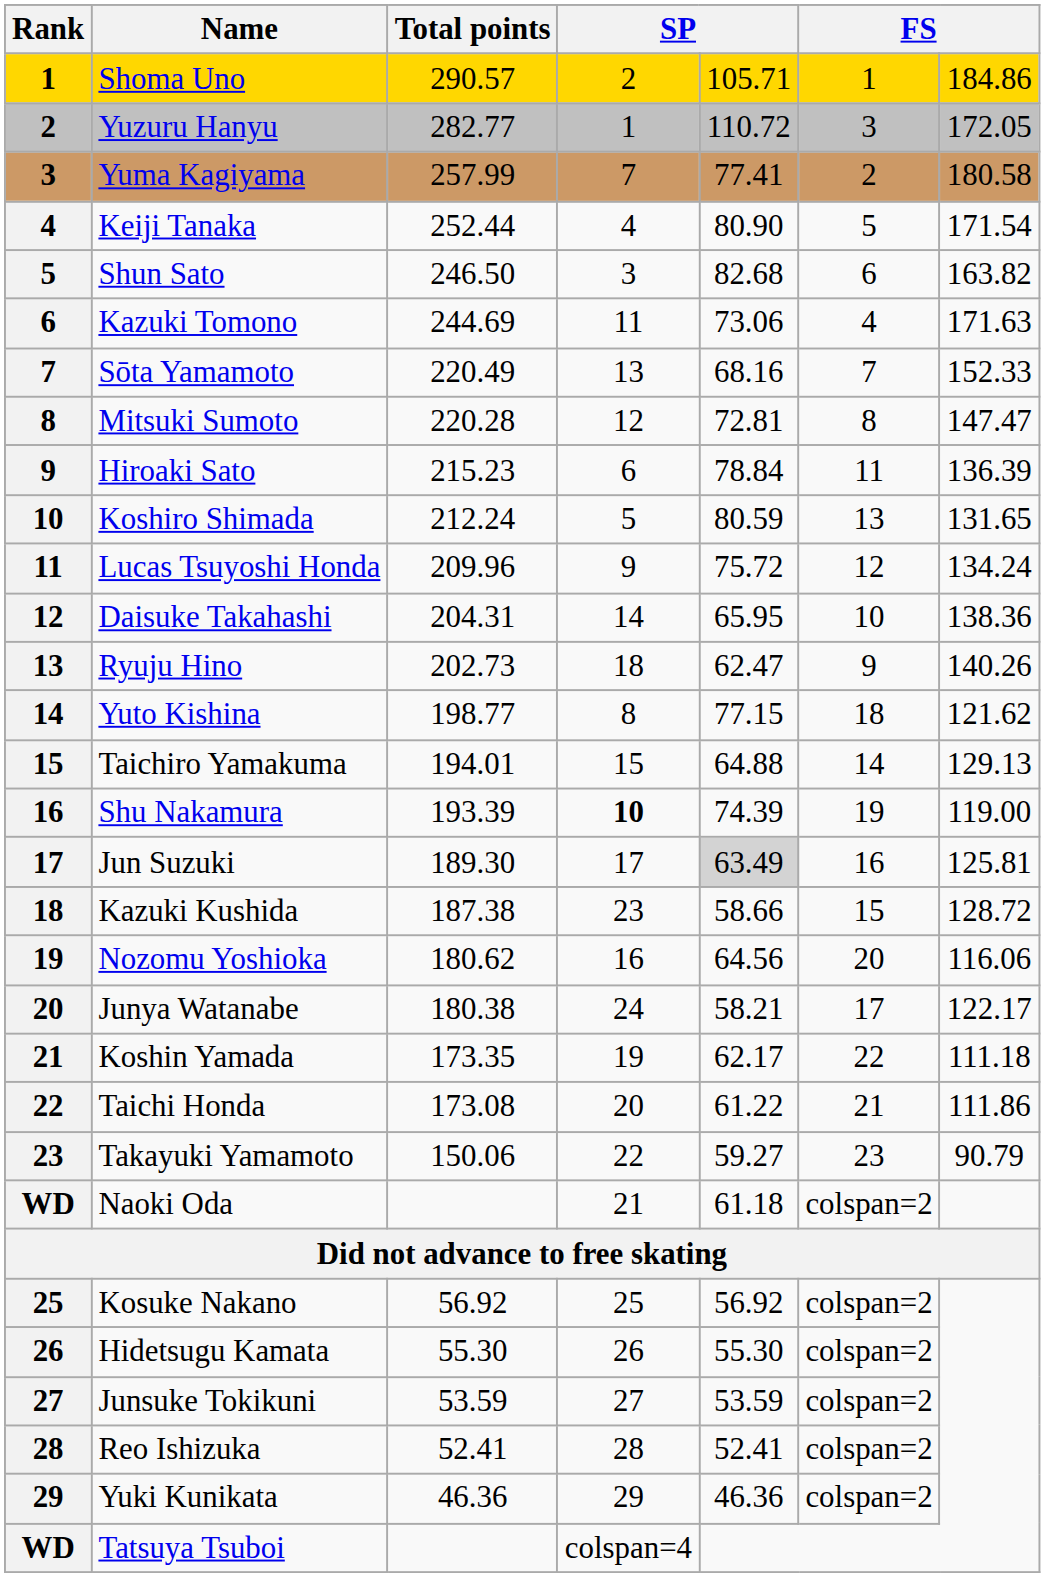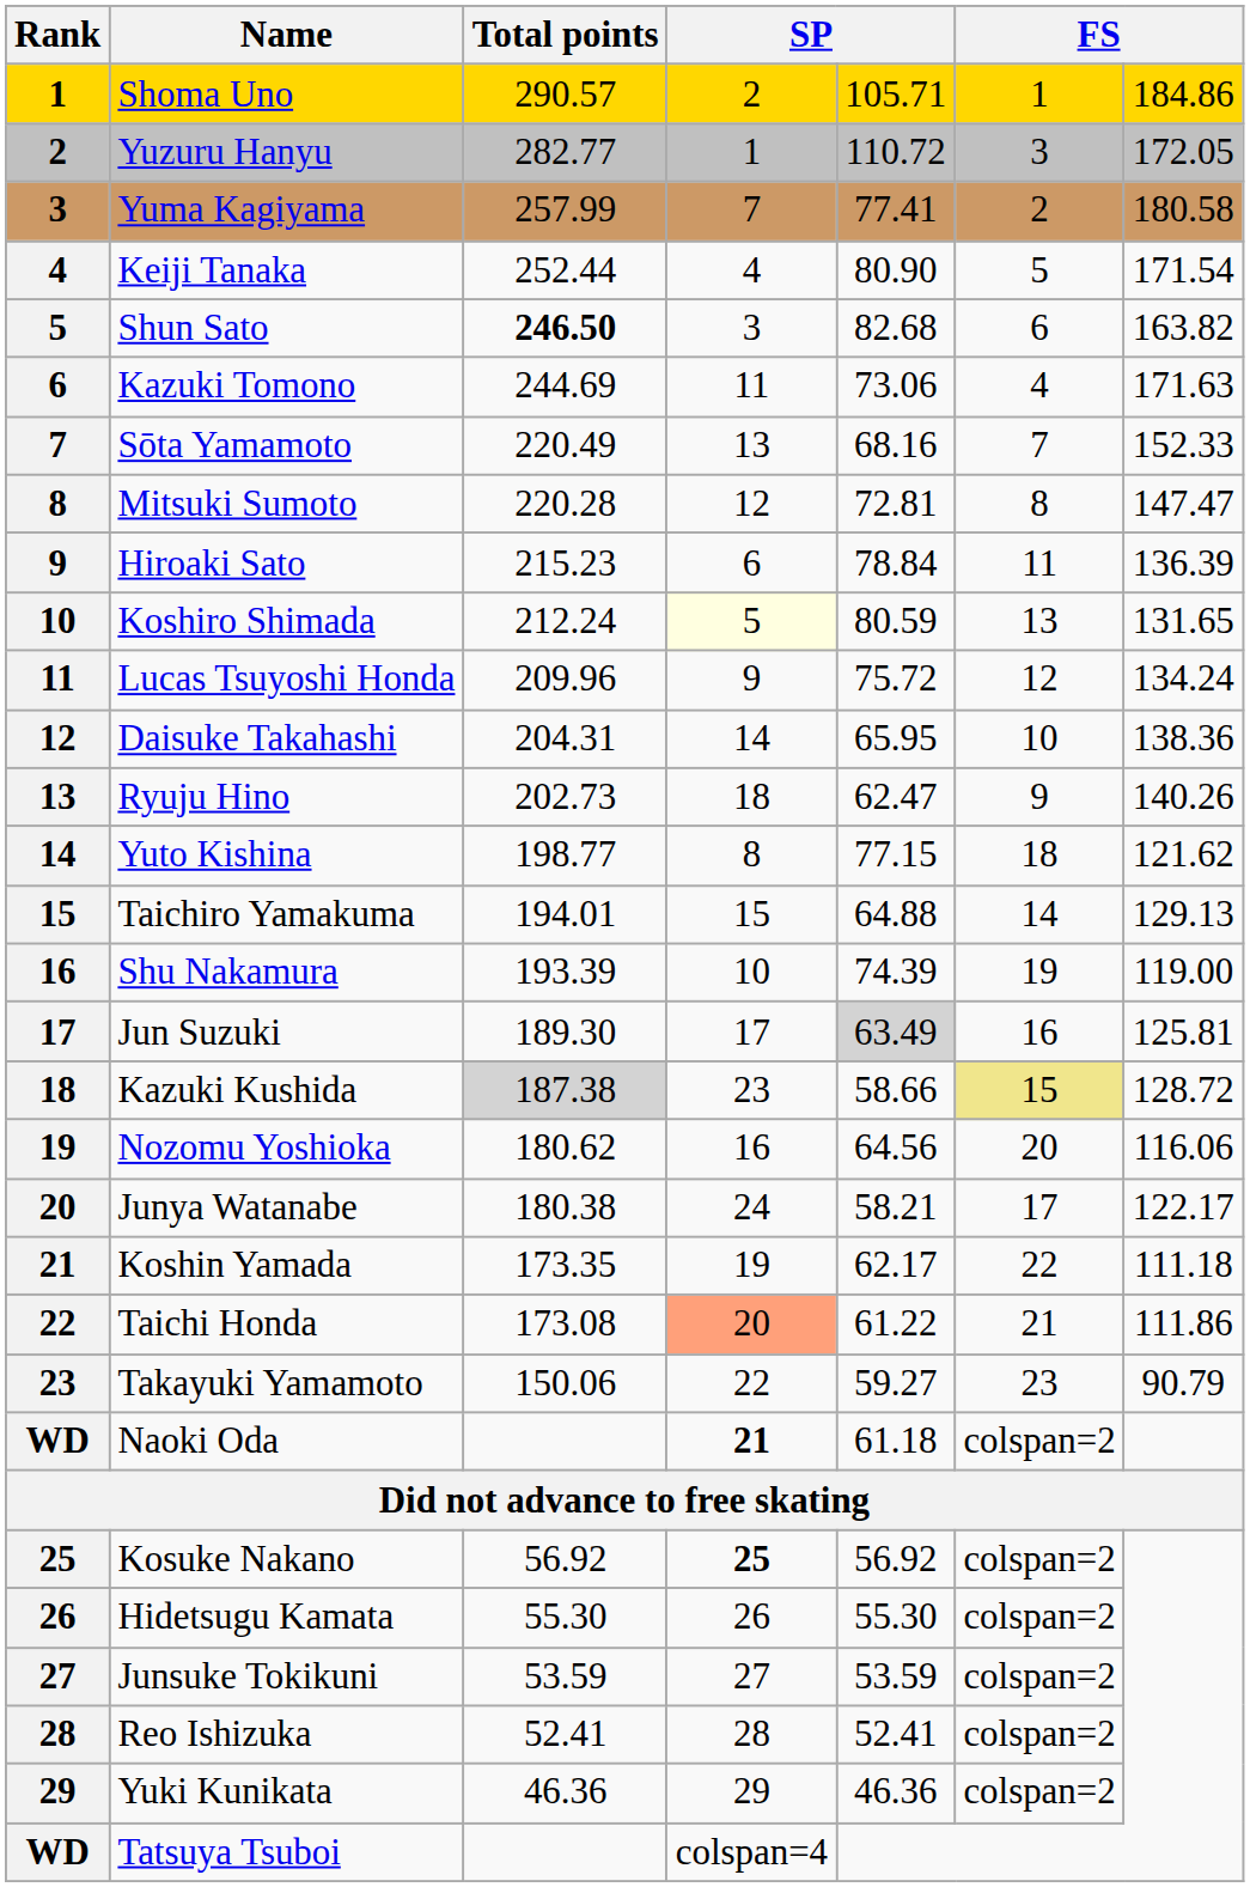Shun Sato | Total points: normal -> bold
Koshiro Shimada | column 4: no background -> lightyellow background
Shu Nakamura | column 4: bold -> normal
Kazuki Kushida | Total points: no background -> lightgrey background
Kazuki Kushida | column 6: no background -> khaki background
Taichi Honda | column 4: no background -> lightsalmon background
Naoki Oda | column 4: normal -> bold
Kosuke Nakano | column 4: normal -> bold
